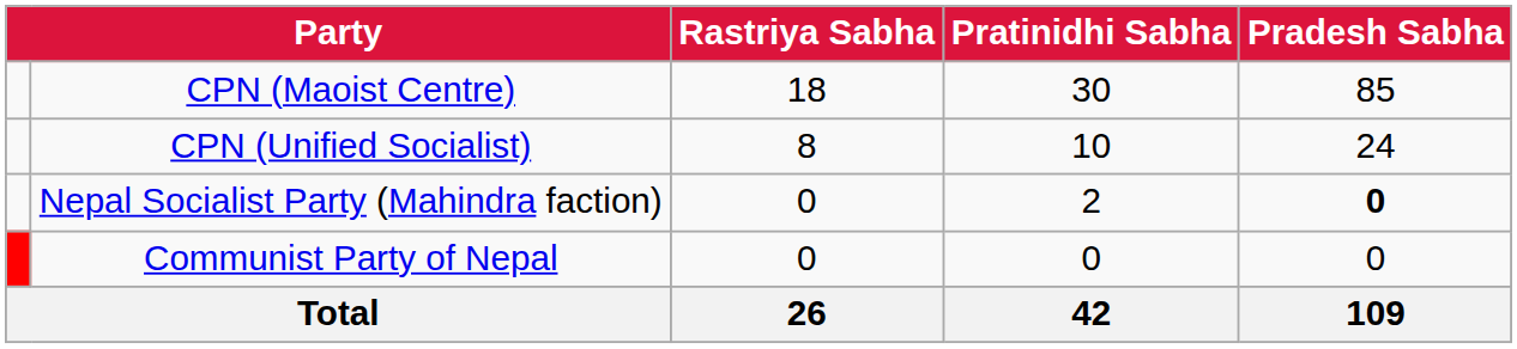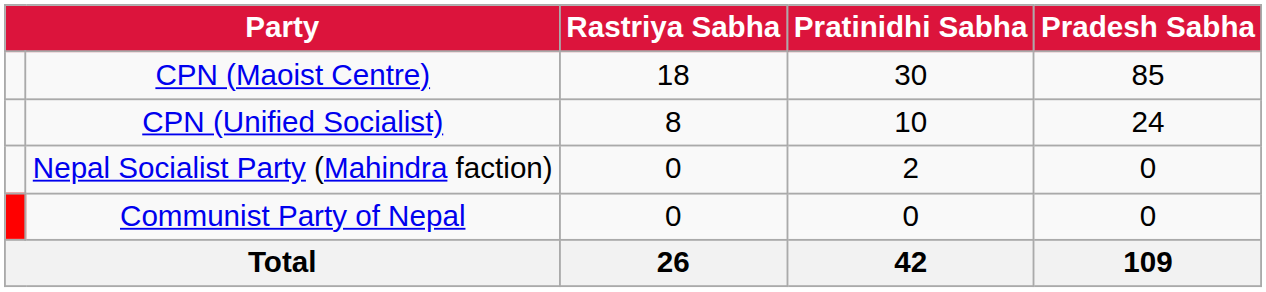Nepal Socialist Party (Mahindra faction) | Pradesh Sabha: bold -> normal
